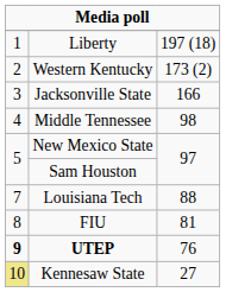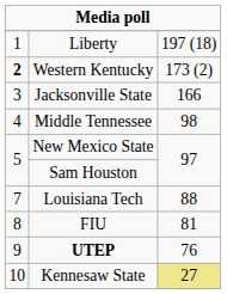Western Kentucky | column 1: normal -> bold
UTEP | column 1: bold -> normal
Kennesaw State | column 1: khaki background -> no background
Kennesaw State | column 3: no background -> khaki background
